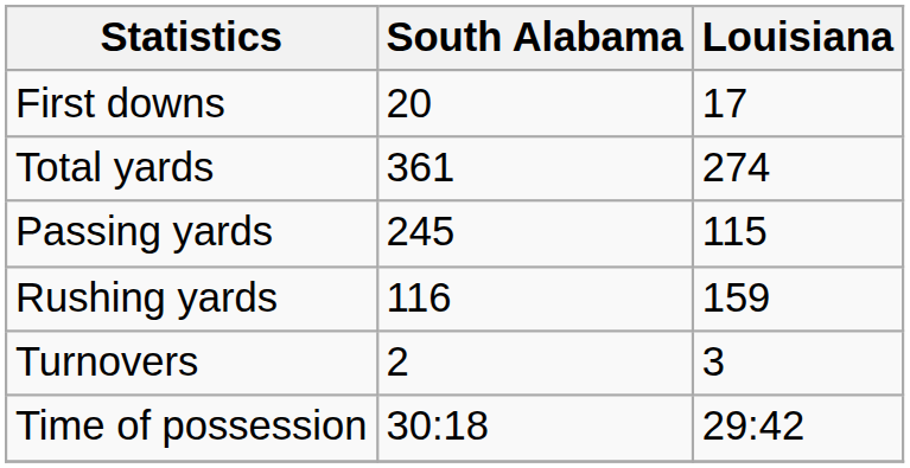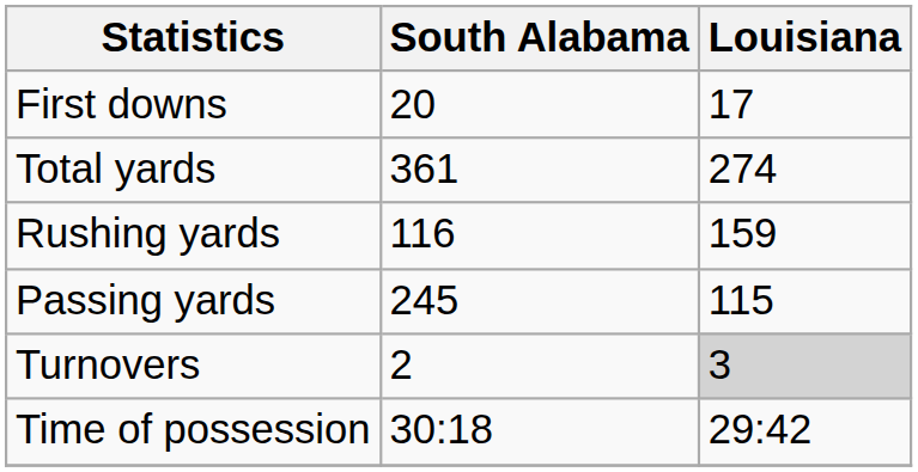rows swapped: Rushing yards <-> Passing yards
Turnovers | Louisiana: no background -> lightgrey background
